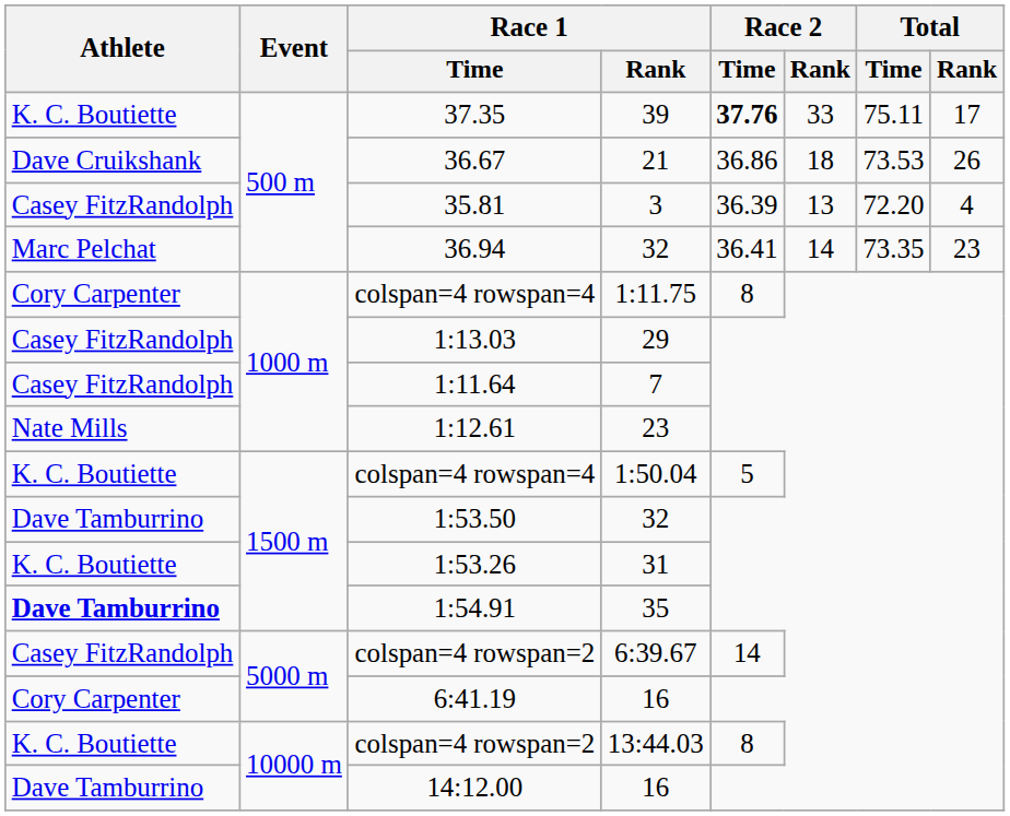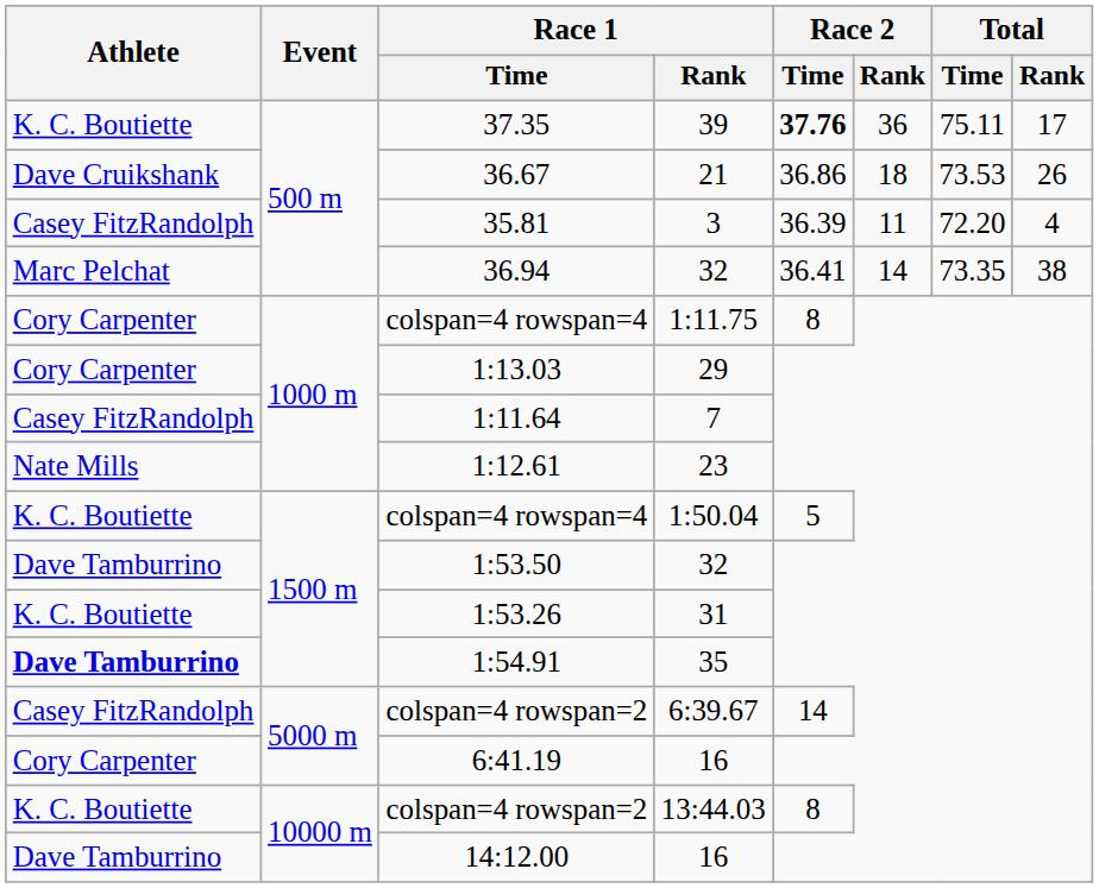37.35 | Race 2 / Rank: 33 -> 36
35.81 | Race 2 / Rank: 13 -> 11
36.94 | Total / Rank: 23 -> 38
1:13.03 | Athlete: Casey FitzRandolph -> Cory Carpenter
